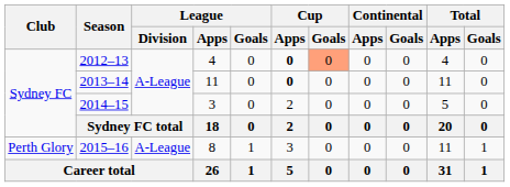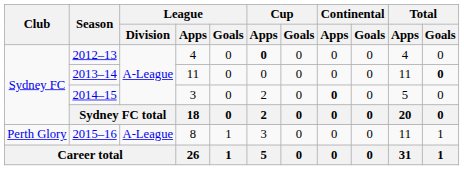2012–13 | Cup / Goals: lightsalmon background -> no background
2013–14 | Cup / Apps: bold -> normal
2013–14 | Total / Goals: normal -> bold
2014–15 | Continental / Apps: normal -> bold
